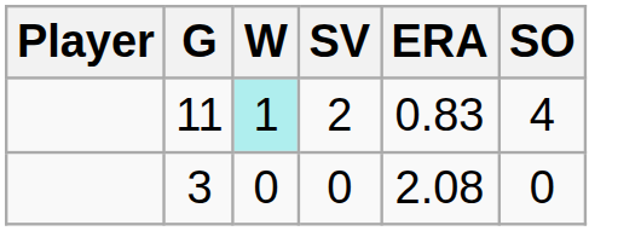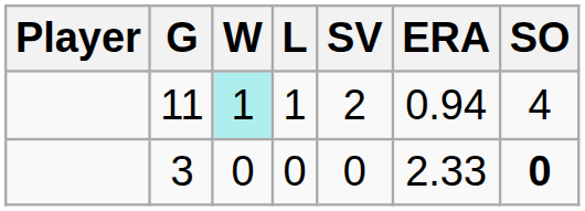+ column: L | 1 | 0
11 | ERA: 0.83 -> 0.94
3 | ERA: 2.08 -> 2.33
3 | SO: normal -> bold
